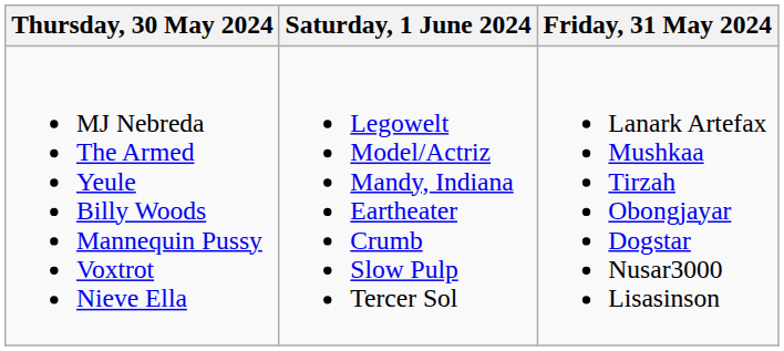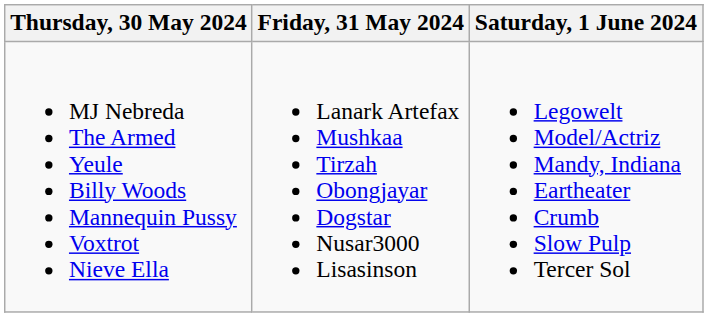columns swapped: Friday, 31 May 2024 <-> Saturday, 1 June 2024
